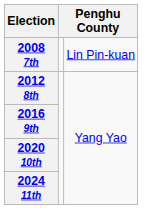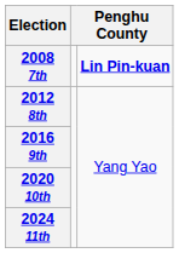2008 7th | column 3: normal -> bold
